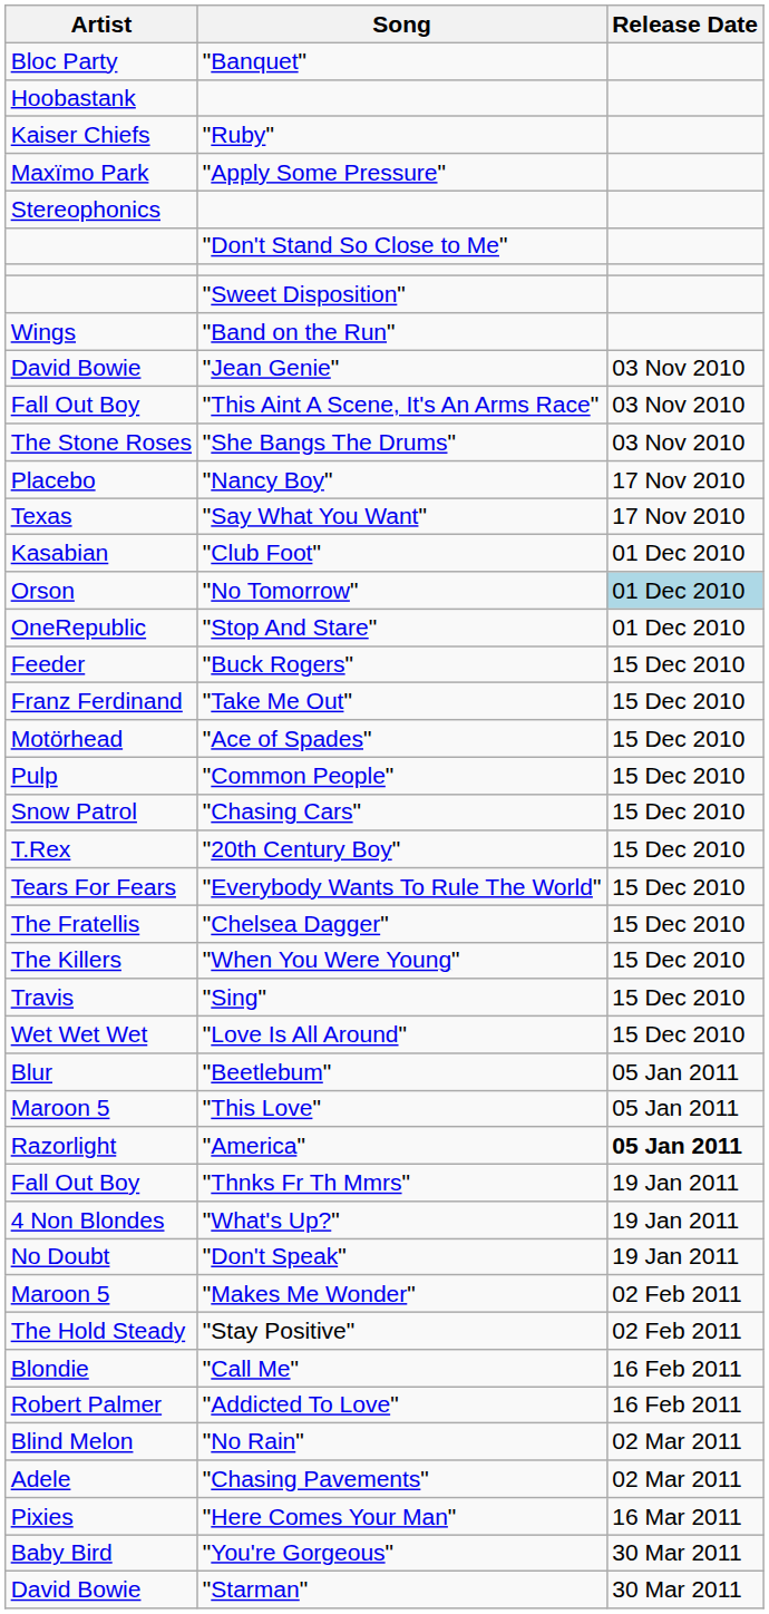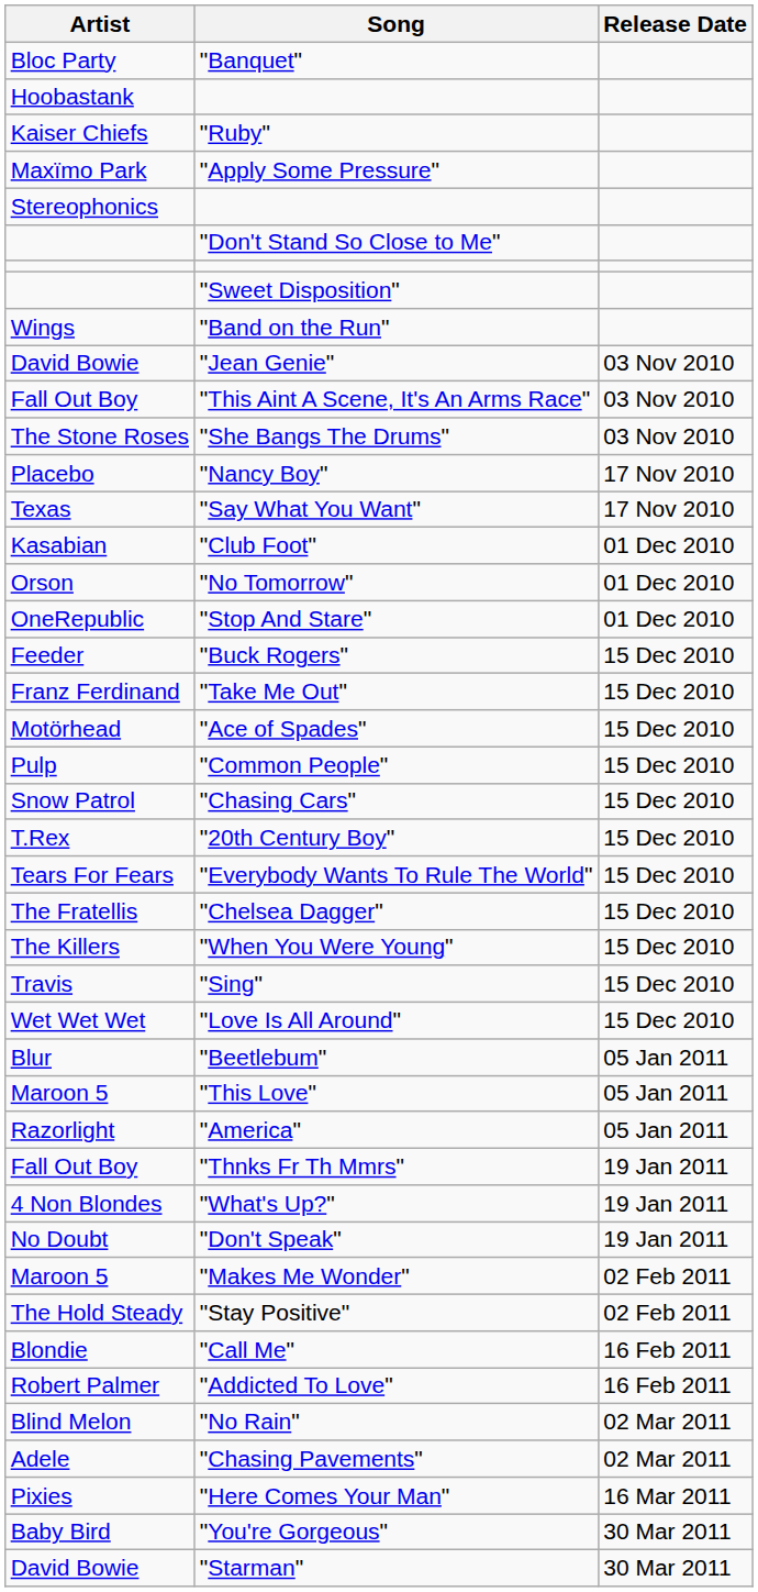"No Tomorrow" | Release Date: lightblue background -> no background
"America" | Release Date: bold -> normal
